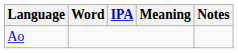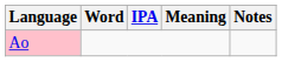Ao | Language: no background -> pink background
